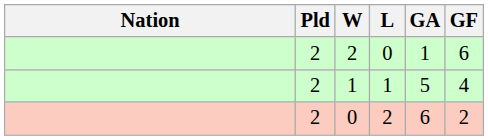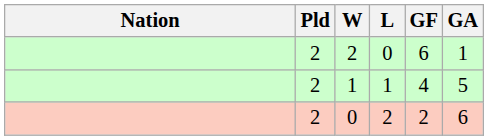columns swapped: GF <-> GA
